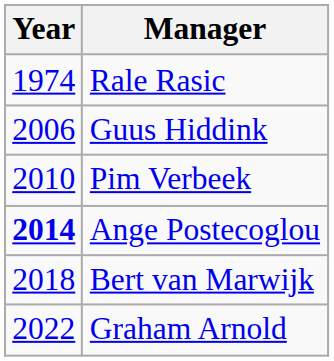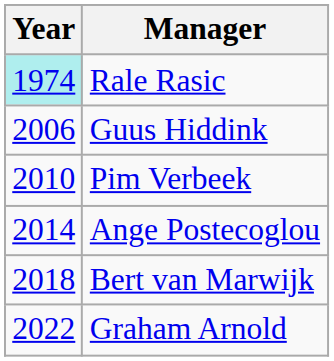Rale Rasic | Year: no background -> paleturquoise background
Ange Postecoglou | Year: bold -> normal
